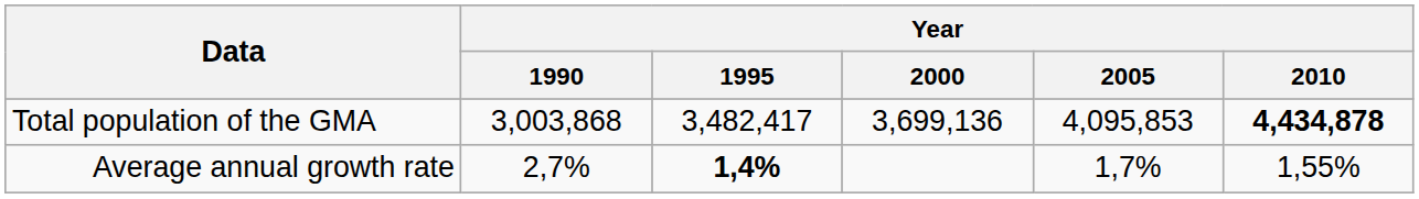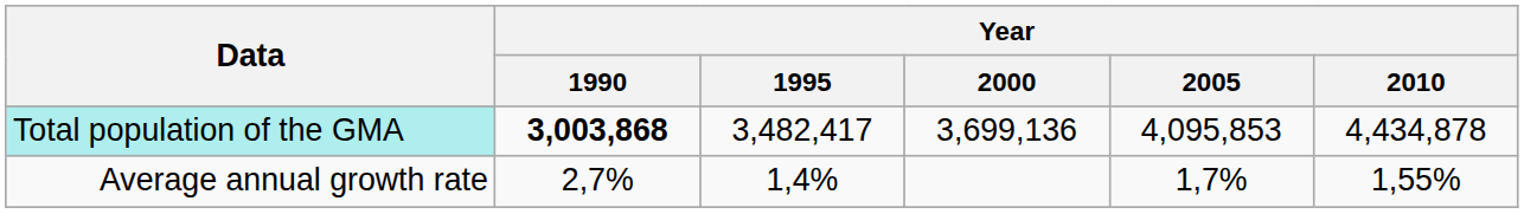row 3 | Data: no background -> paleturquoise background
row 3 | Year / 1990: normal -> bold
row 3 | Year / 2010: bold -> normal
row 4 | Year / 1995: bold -> normal
